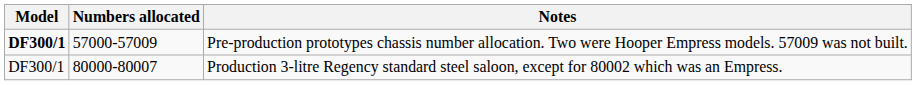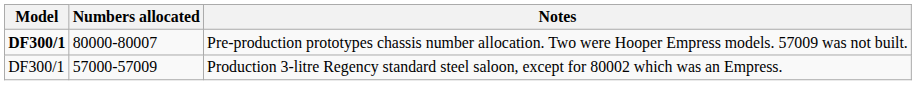row 2 | Numbers allocated: 57000-57009 -> 80000-80007
row 3 | Numbers allocated: 80000-80007 -> 57000-57009
